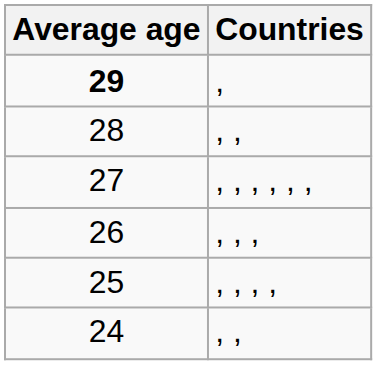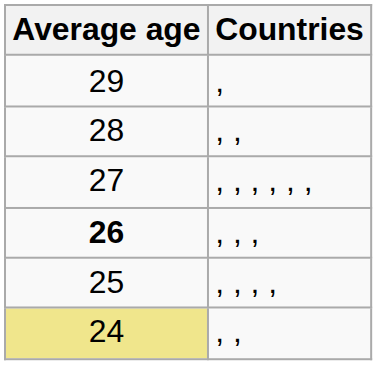29 | Average age: bold -> normal
26 | Average age: normal -> bold
24 | Average age: no background -> khaki background
